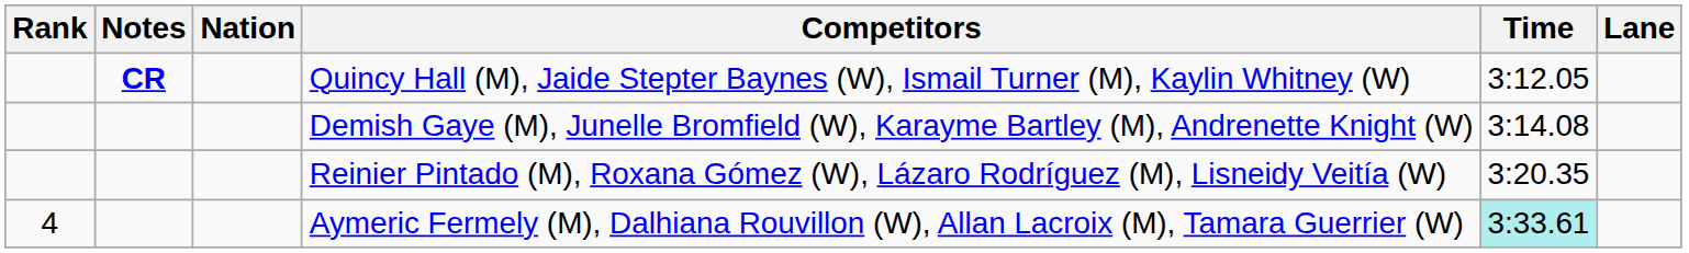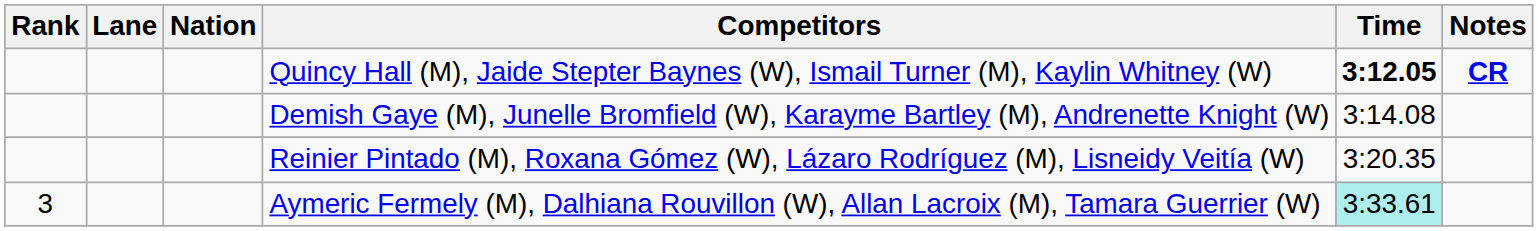columns swapped: Lane <-> Notes
row 2 | Time: normal -> bold
row 5 | Rank: 4 -> 3
